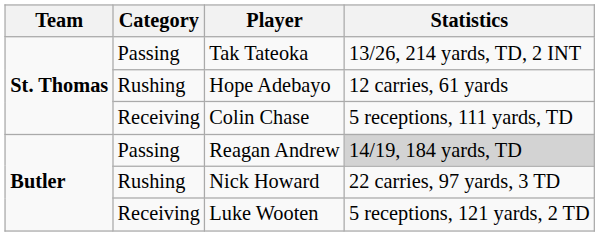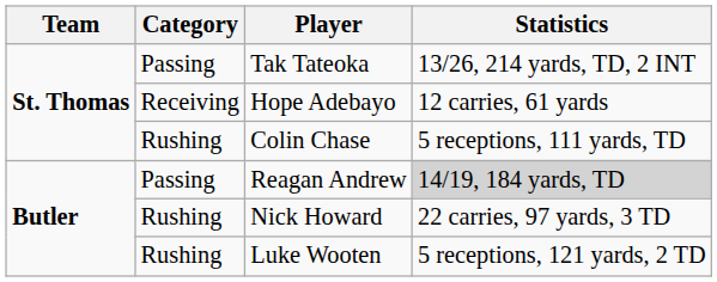Hope Adebayo | Category: Rushing -> Receiving
Colin Chase | Category: Receiving -> Rushing
Luke Wooten | Category: Receiving -> Rushing
